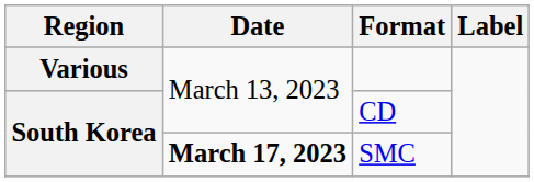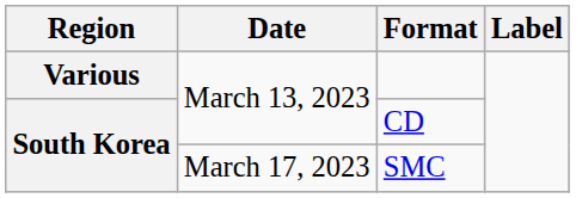SMC | Date: bold -> normal
